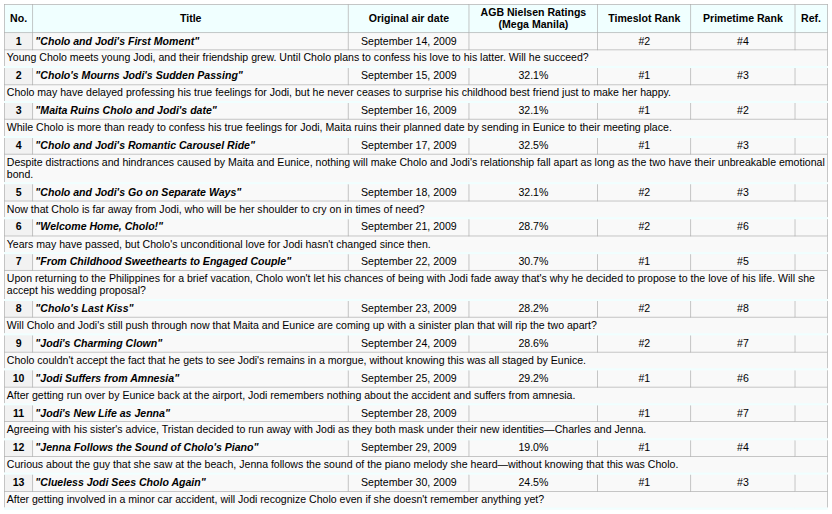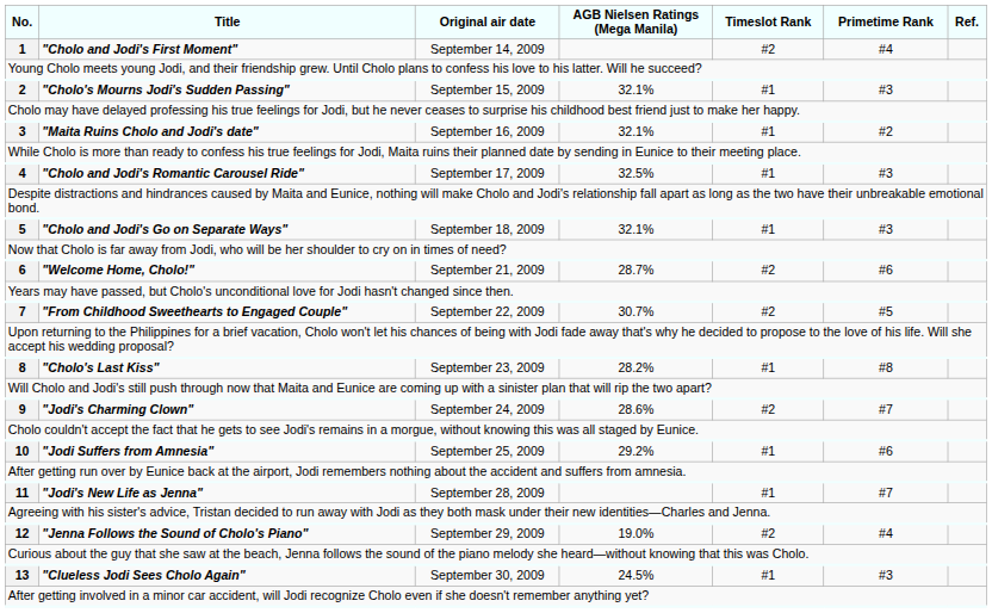5 | Timeslot Rank: #2 -> #1
7 | Timeslot Rank: #1 -> #2
8 | Timeslot Rank: #2 -> #1
12 | Timeslot Rank: #1 -> #2
